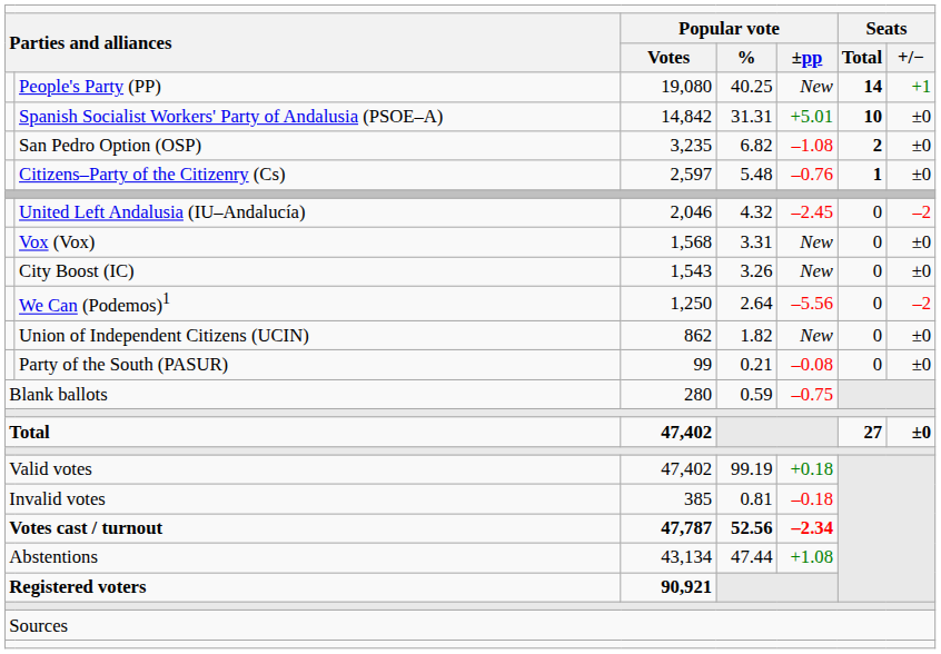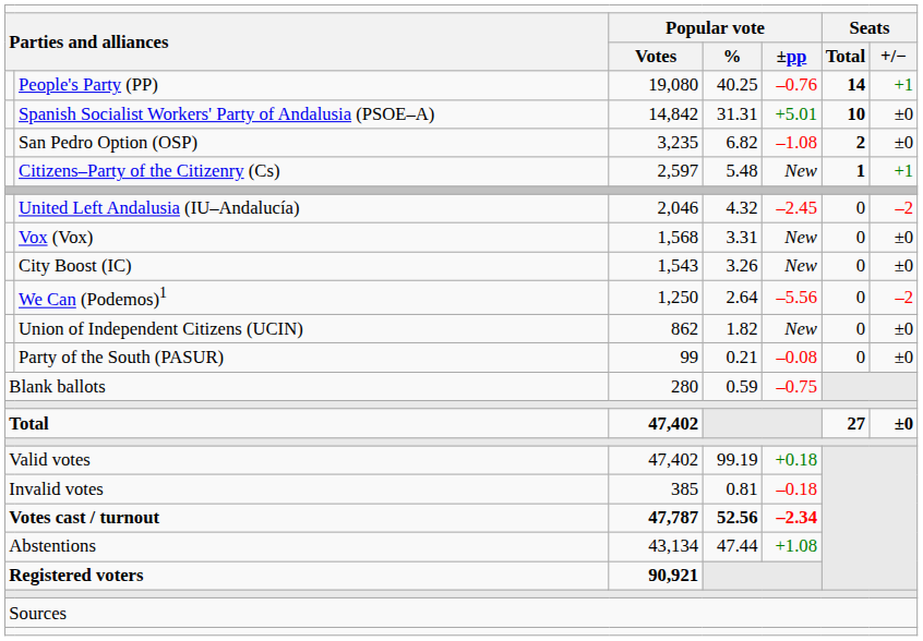People's Party (PP) | column 5: New -> –0.76
Citizens–Party of the Citizenry (Cs) | column 5: –0.76 -> New
Citizens–Party of the Citizenry (Cs) | column 7: ±0 -> +1
